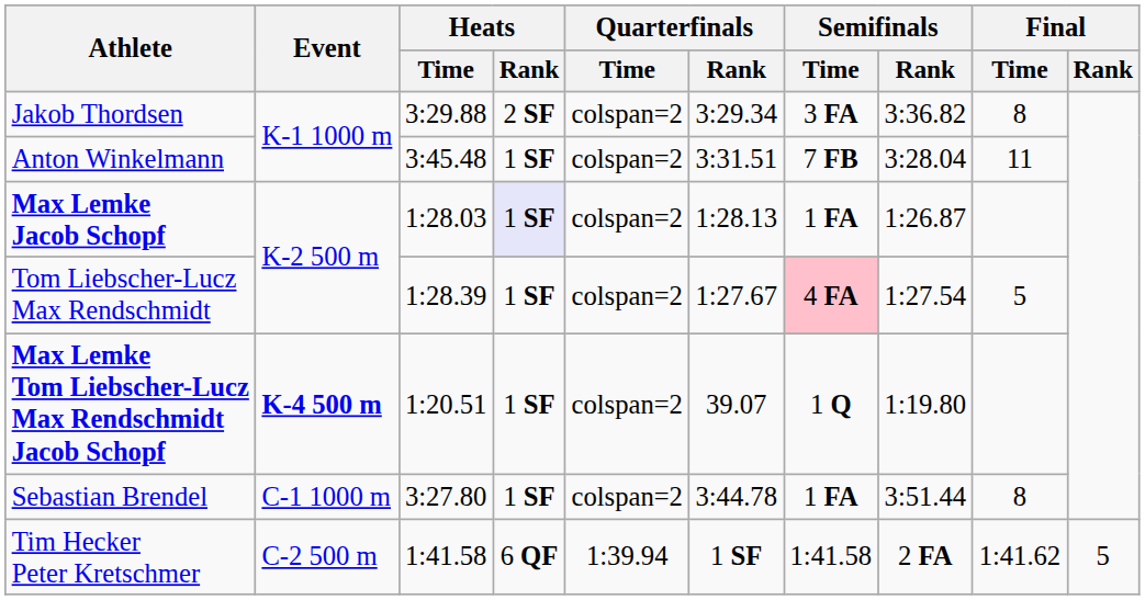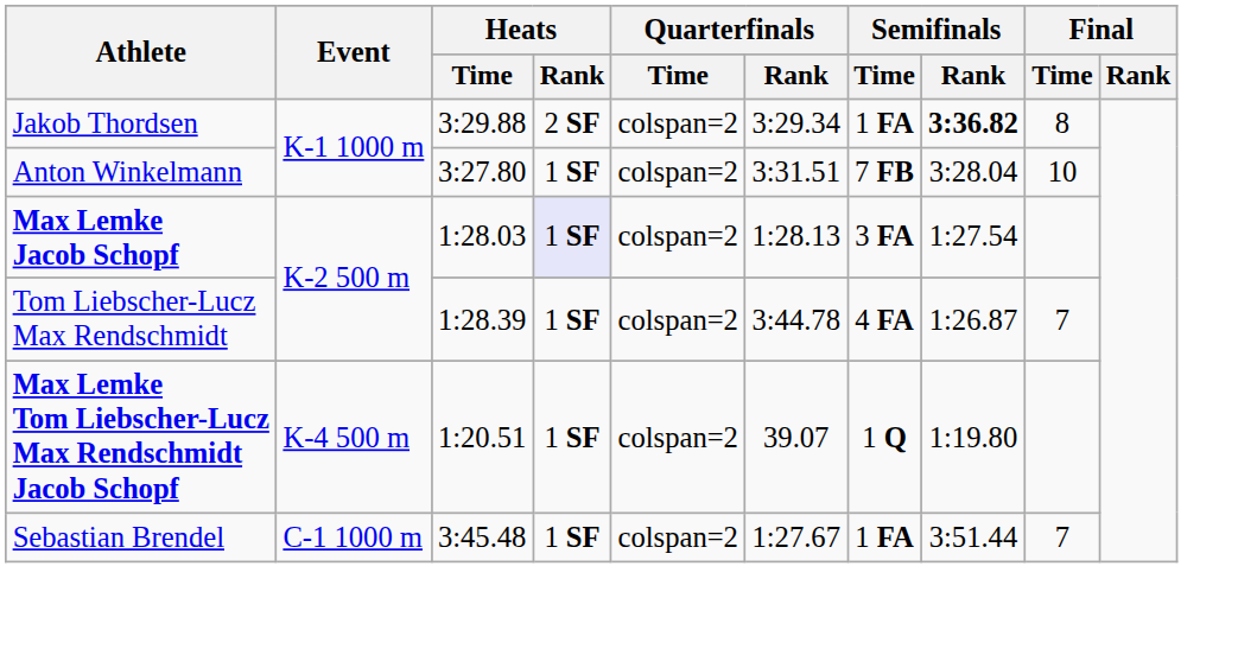Jakob Thordsen | Semifinals / Time: 3 FA -> 1 FA
Jakob Thordsen | Semifinals / Rank: normal -> bold
Anton Winkelmann | Heats / Time: 3:45.48 -> 3:27.80
Anton Winkelmann | Final / Time: 11 -> 10
Max Lemke Jacob Schopf | Semifinals / Time: 1 FA -> 3 FA
Max Lemke Jacob Schopf | Semifinals / Rank: 1:26.87 -> 1:27.54
Tom Liebscher-Lucz Max Rendschmidt | Quarterfinals / Rank: 1:27.67 -> 3:44.78
Tom Liebscher-Lucz Max Rendschmidt | Semifinals / Time: pink background -> no background
Tom Liebscher-Lucz Max Rendschmidt | Semifinals / Rank: 1:27.54 -> 1:26.87
Tom Liebscher-Lucz Max Rendschmidt | Final / Time: 5 -> 7
Max Lemke Tom Liebscher-Lucz Max Rendschmidt Jacob Schopf | Event: bold -> normal
Sebastian Brendel | Heats / Time: 3:27.80 -> 3:45.48
Sebastian Brendel | Quarterfinals / Rank: 3:44.78 -> 1:27.67
Sebastian Brendel | Final / Time: 8 -> 7
- row: Tim Hecker Peter Kretschmer | C-2 500 m | 1:41.58 | 6 QF | 1:39.94 | 1 SF | 1:41.58 | 2 FA | 1:41.62 | 5
